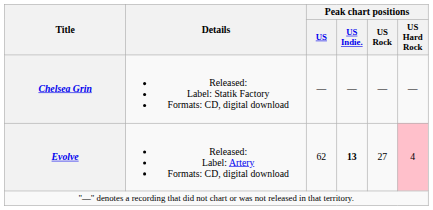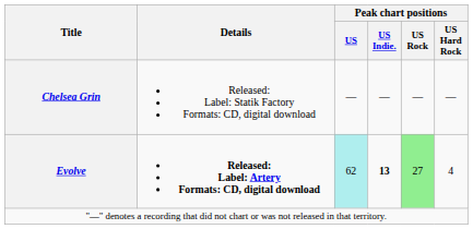Evolve | Details: normal -> bold
Evolve | Peak chart positions / US: no background -> paleturquoise background
Evolve | Peak chart positions / US Rock: no background -> lightgreen background
Evolve | Peak chart positions / US Hard Rock: pink background -> no background
